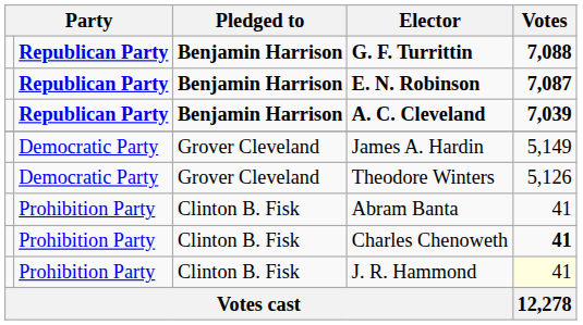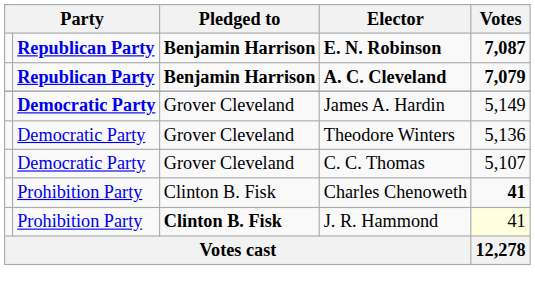- row: Republican Party | Benjamin Harrison | G. F. Turrittin | 7,088
A. C. Cleveland | Votes: 7,039 -> 7,079
James A. Hardin | column 2: normal -> bold
Theodore Winters | Votes: 5,126 -> 5,136
+ row: Democratic Party | Grover Cleveland | C. C. Thomas | 5,107
- row: Prohibition Party | Clinton B. Fisk | Abram Banta | 41
J. R. Hammond | Pledged to: normal -> bold
